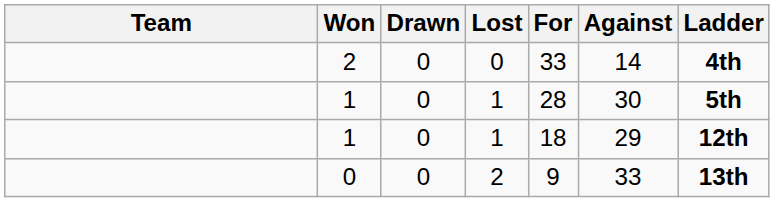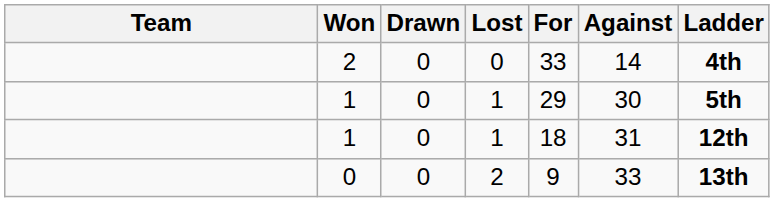row 3 | For: 28 -> 29
row 4 | Against: 29 -> 31
